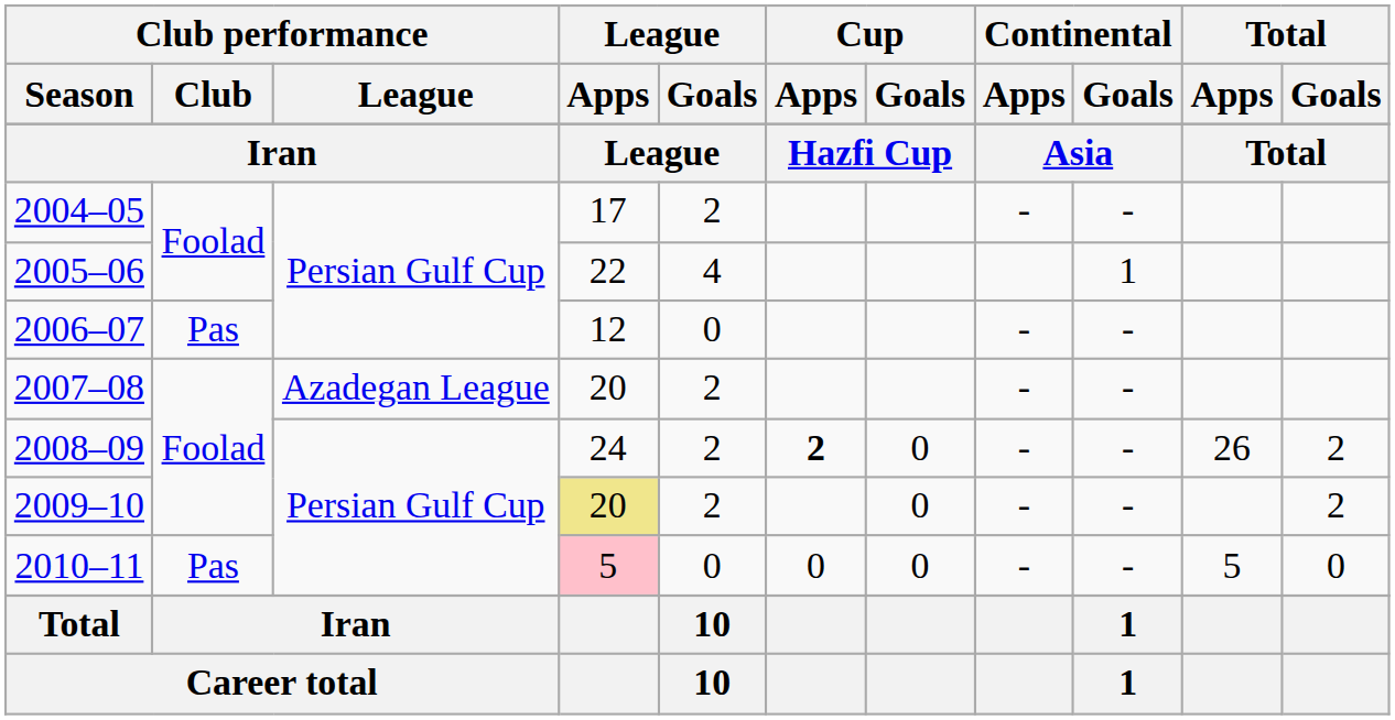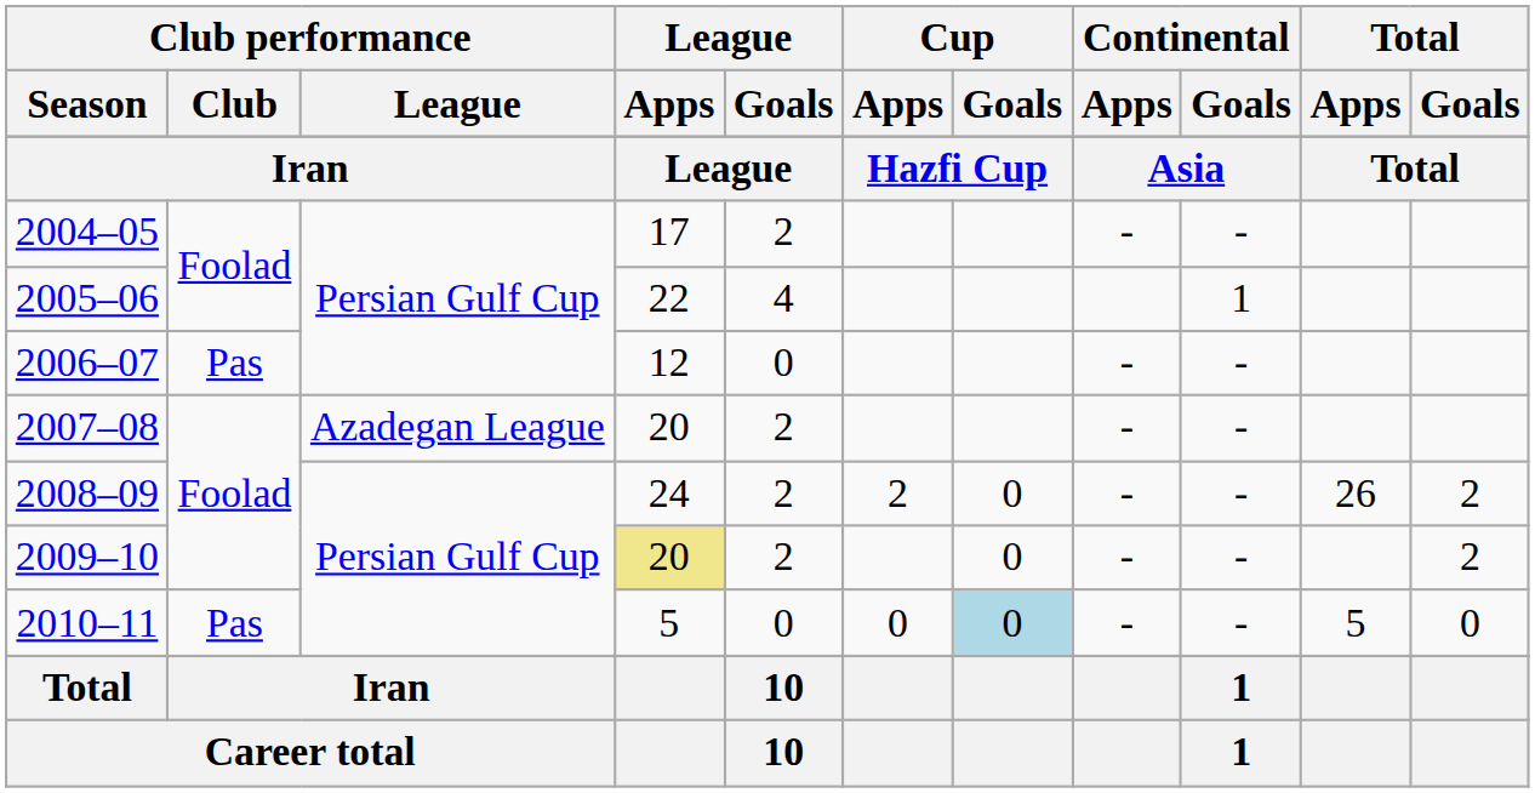2008–09 | Cup / Apps: bold -> normal
2010–11 | League / Apps: pink background -> no background
2010–11 | Cup / Goals: no background -> lightblue background
